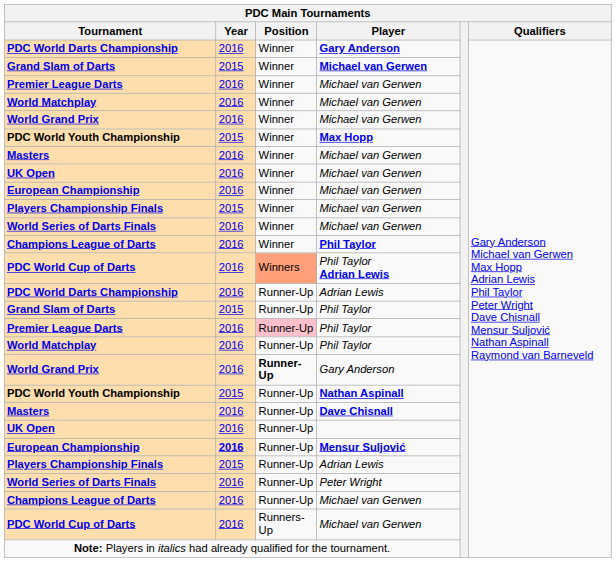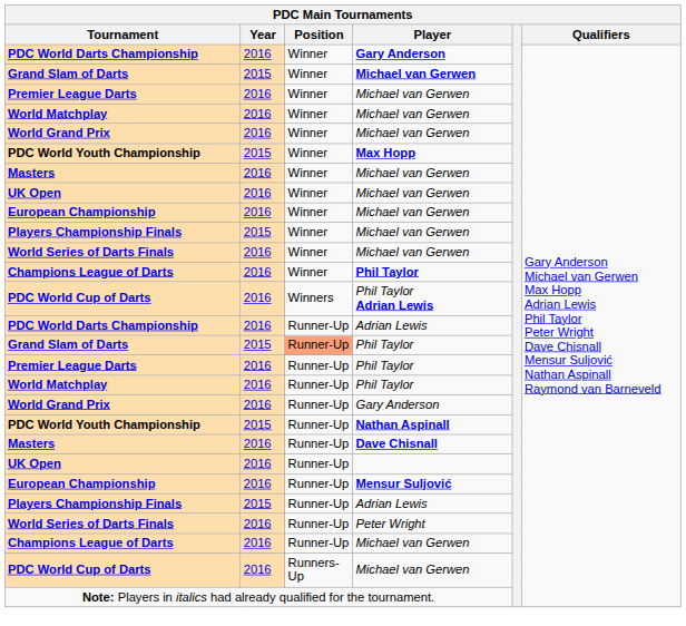PDC World Cup of Darts / Phil Taylor Adrian Lewis | Position: lightsalmon background -> no background
Grand Slam of Darts / Phil Taylor | Position: no background -> lightsalmon background
Premier League Darts / Phil Taylor | Position: pink background -> no background
World Grand Prix / Gary Anderson | Position: bold -> normal
European Championship / Mensur Suljović | Year: bold -> normal
